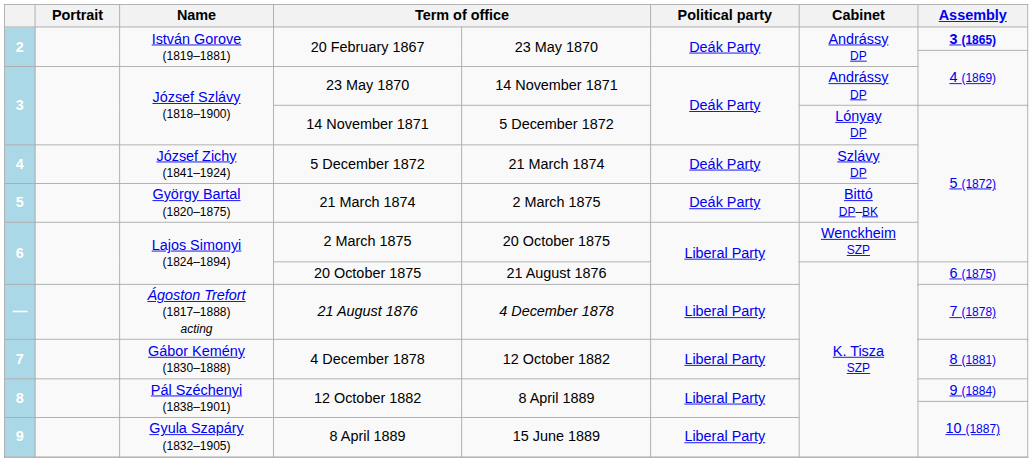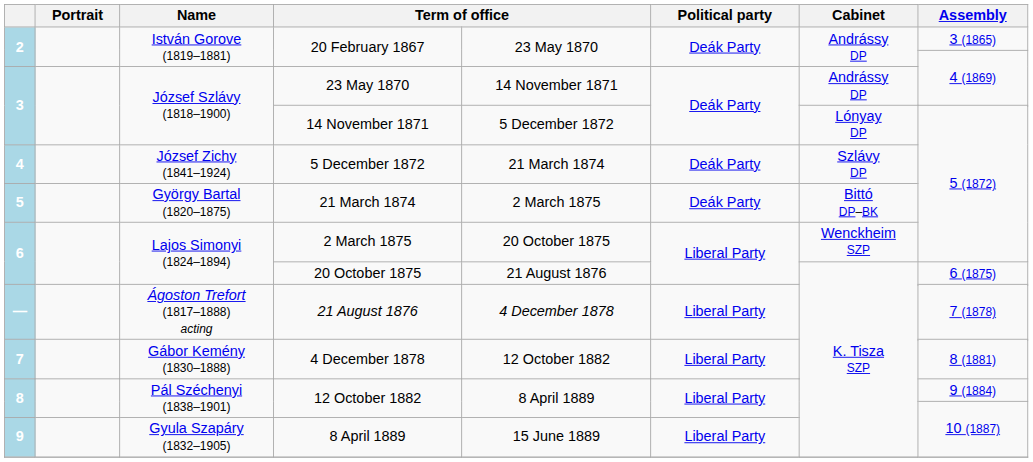row 2 | Assembly: bold -> normal
